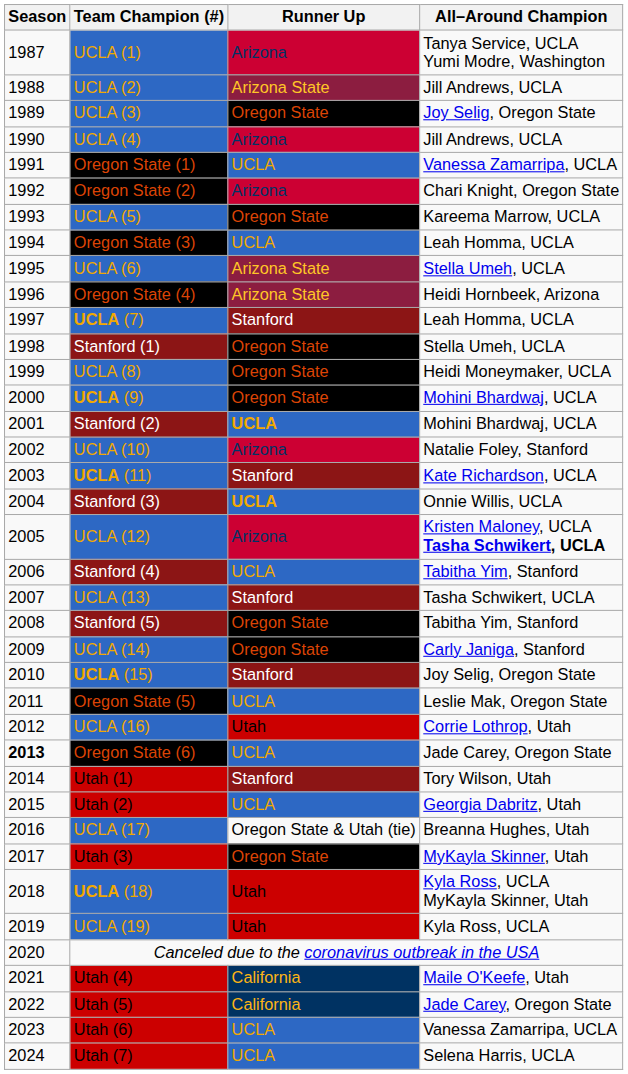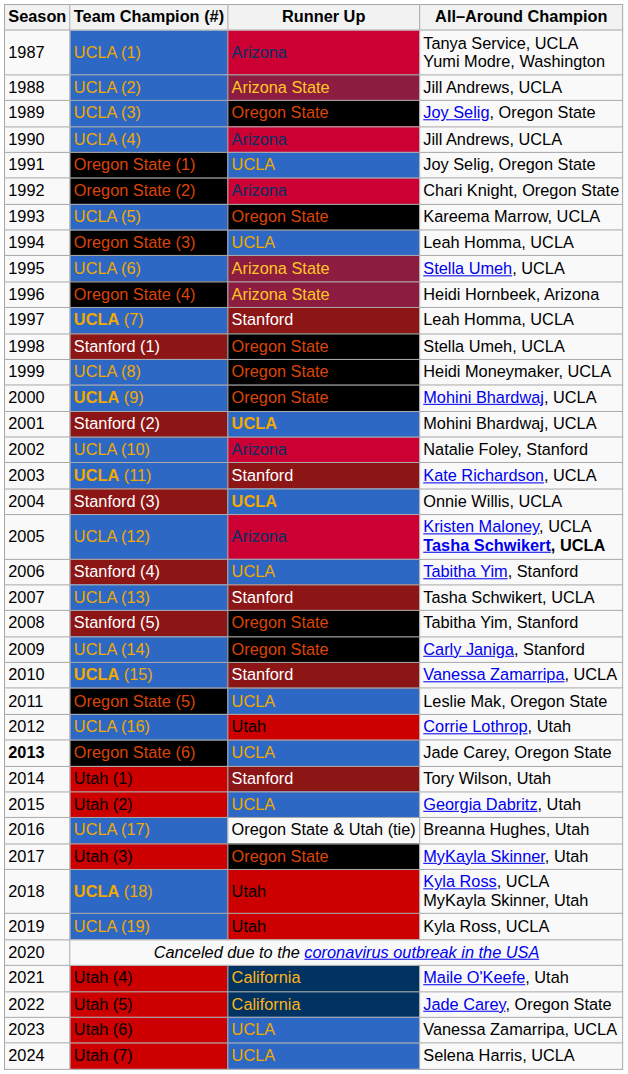Oregon State (1) | All–Around Champion: Vanessa Zamarripa, UCLA -> Joy Selig, Oregon State
UCLA (15) | All–Around Champion: Joy Selig, Oregon State -> Vanessa Zamarripa, UCLA
